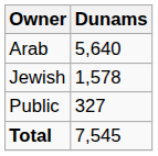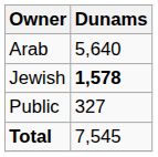Jewish | Dunams: normal -> bold
